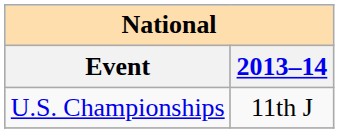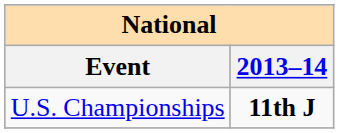U.S. Championships | 2013–14: normal -> bold
